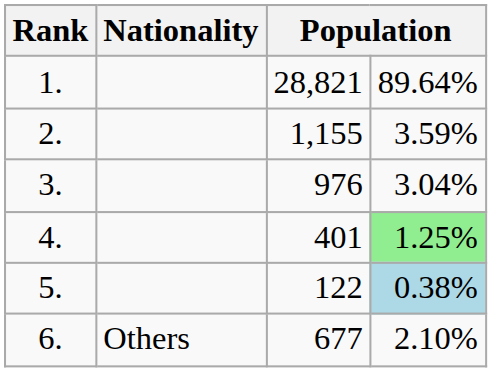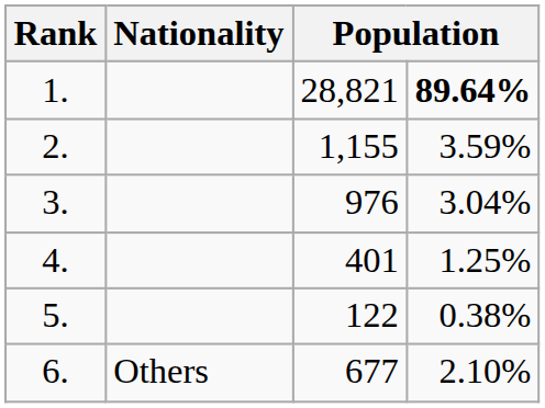1. | column 4: normal -> bold
4. | column 4: lightgreen background -> no background
5. | column 4: lightblue background -> no background
